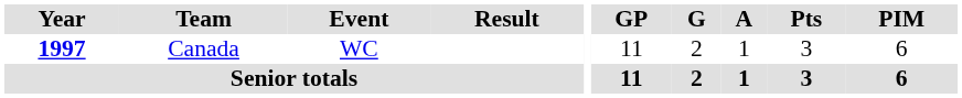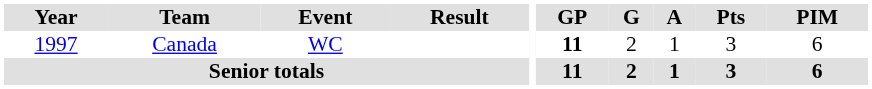Canada | Year: bold -> normal
Canada | GP: normal -> bold
